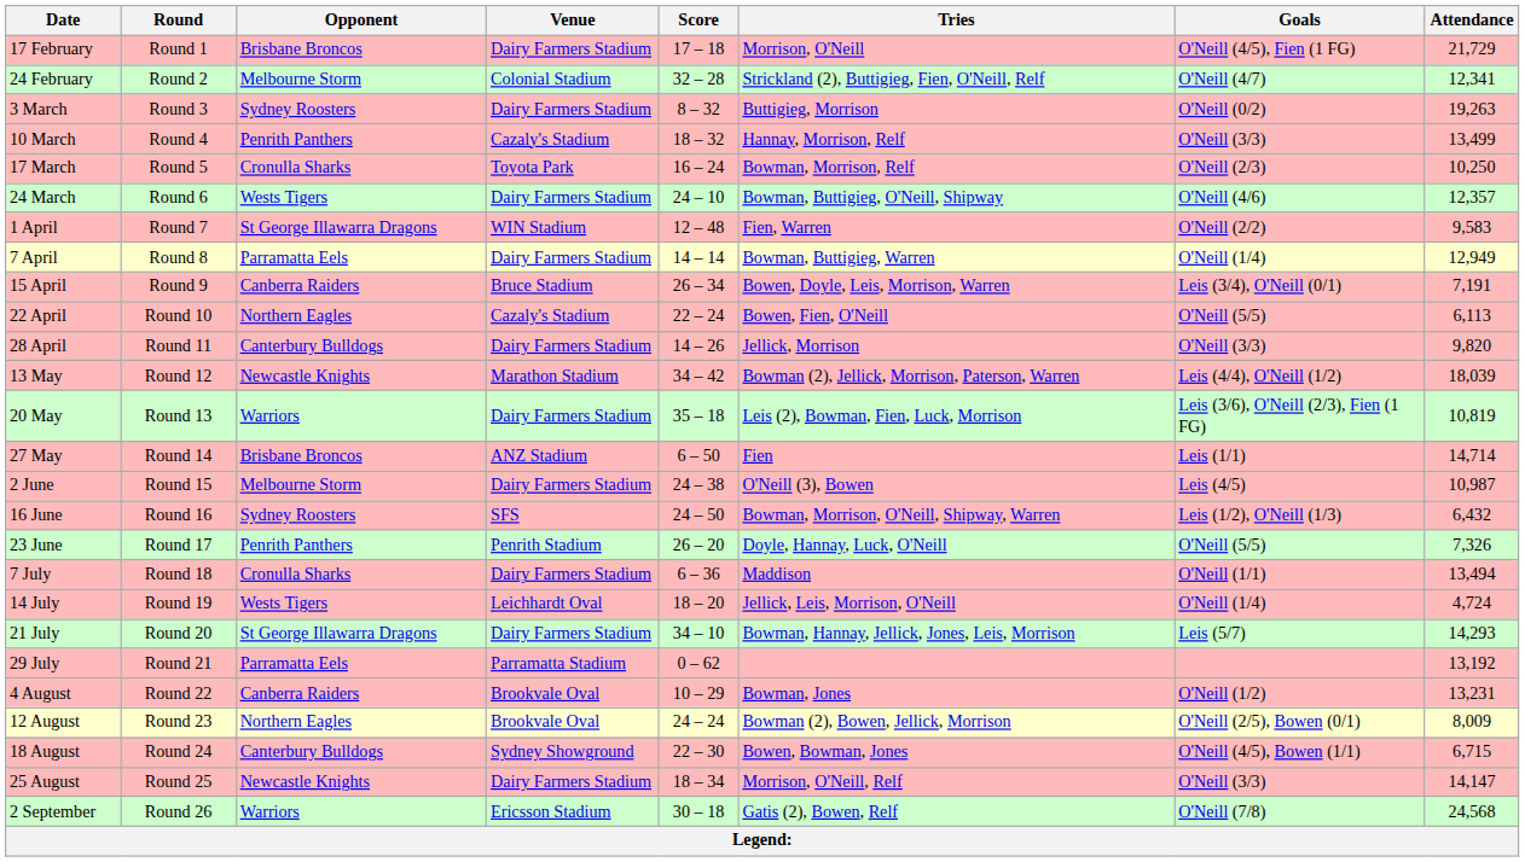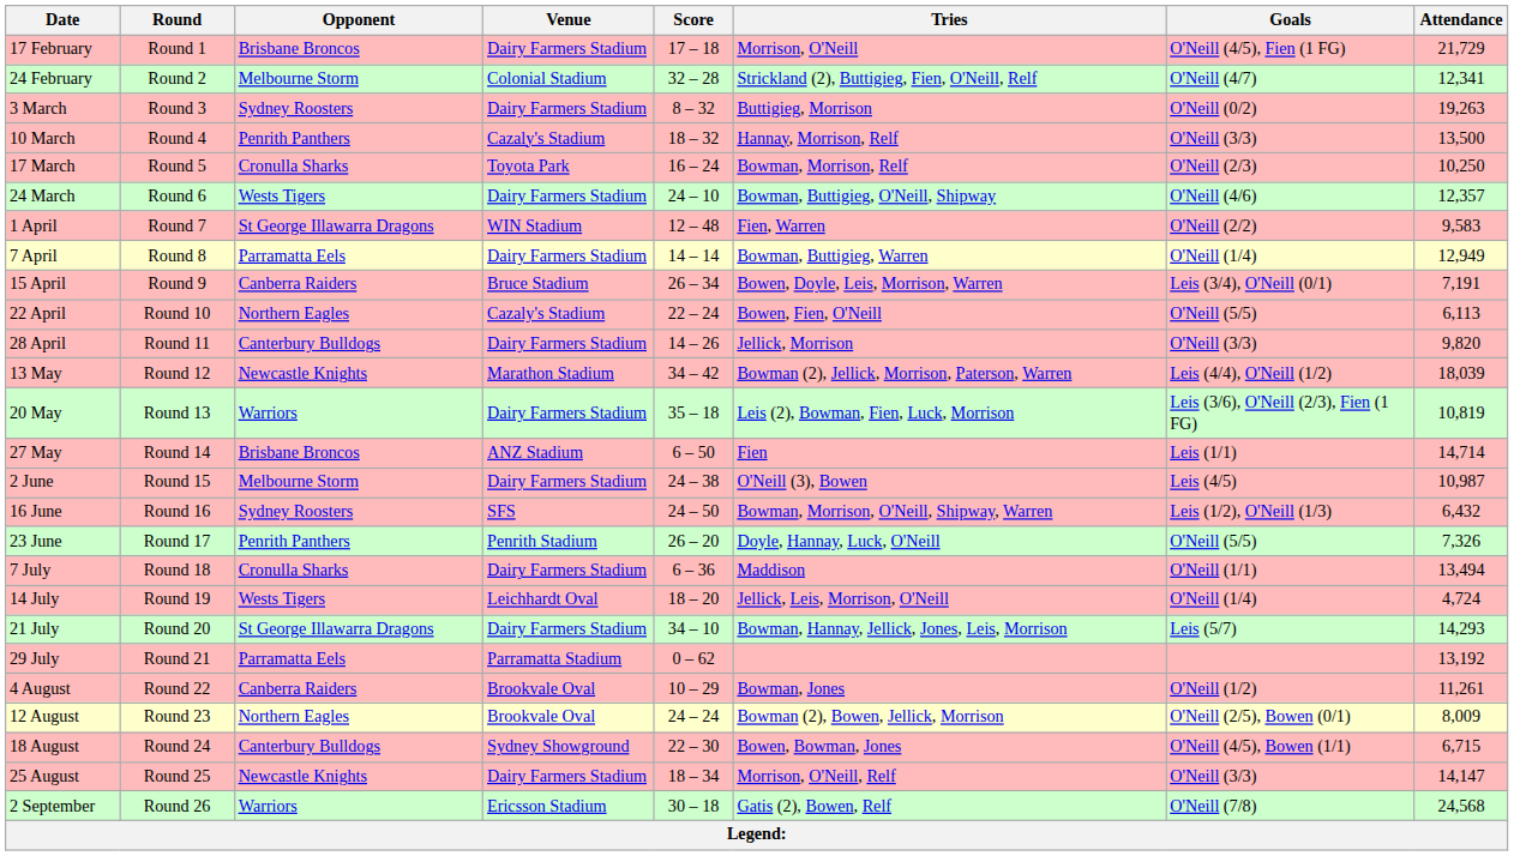10 March | Attendance: 13,499 -> 13,500
4 August | Attendance: 13,231 -> 11,261
